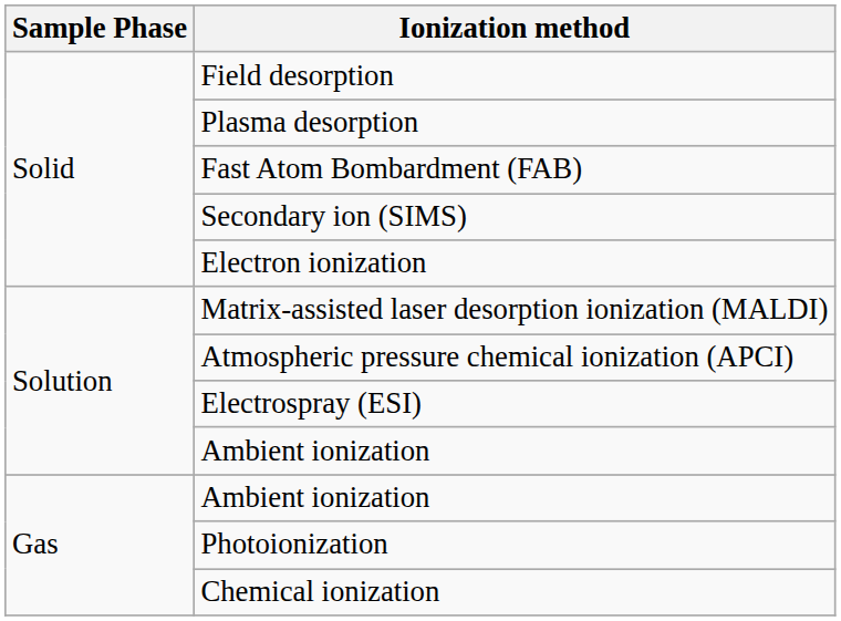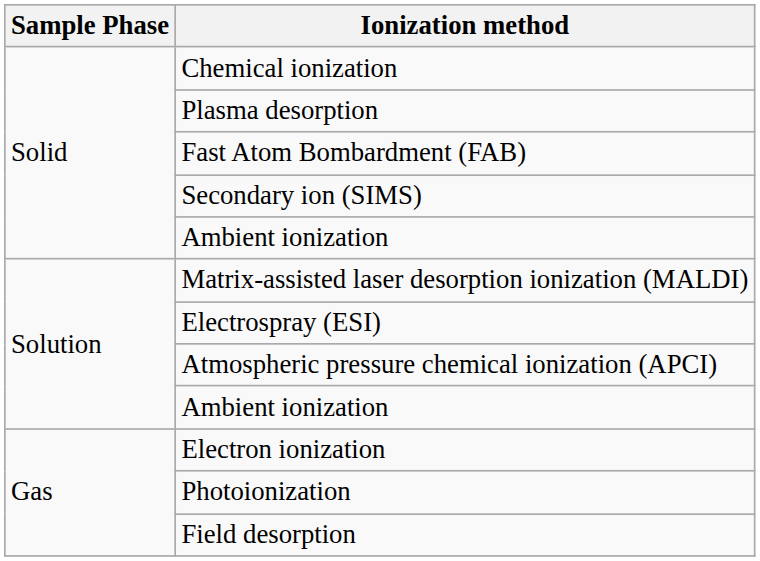row 2 | Ionization method: Field desorption -> Chemical ionization
row 6 | Ionization method: Electron ionization -> Ambient ionization
row 8 | Ionization method: Atmospheric pressure chemical ionization (APCI) -> Electrospray (ESI)
row 9 | Ionization method: Electrospray (ESI) -> Atmospheric pressure chemical ionization (APCI)
row 11 | Ionization method: Ambient ionization -> Electron ionization
row 13 | Ionization method: Chemical ionization -> Field desorption
